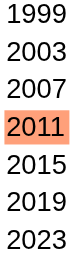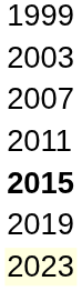2011 | column 1: lightsalmon background -> no background
2015 | column 1: normal -> bold
2023 | column 1: no background -> lightyellow background
